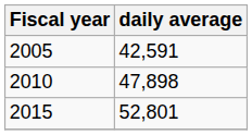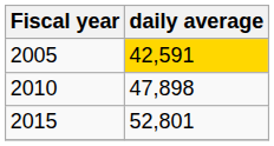2005 | daily average: no background -> gold background
